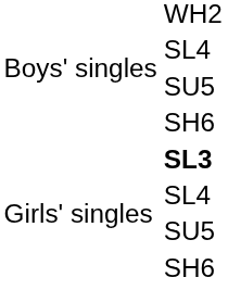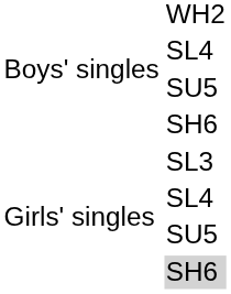SL3 | column 2: bold -> normal
Girls' singles / SH6 | column 2: no background -> lightgrey background
